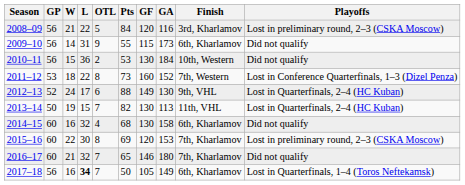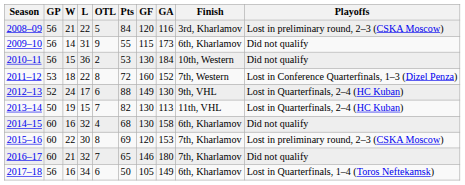2011–12 | Pts: 73 -> 72
2017–18 | L: bold -> normal
2017–18 | OTL: 7 -> 6
